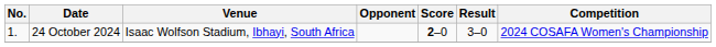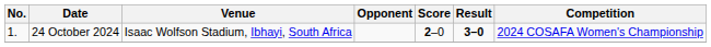24 October 2024 | Result: normal -> bold
